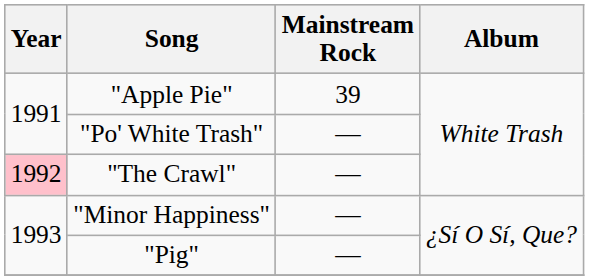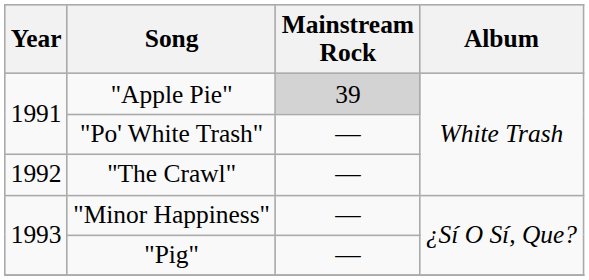"Apple Pie" | Mainstream Rock: no background -> lightgrey background
"The Crawl" | Year: pink background -> no background
